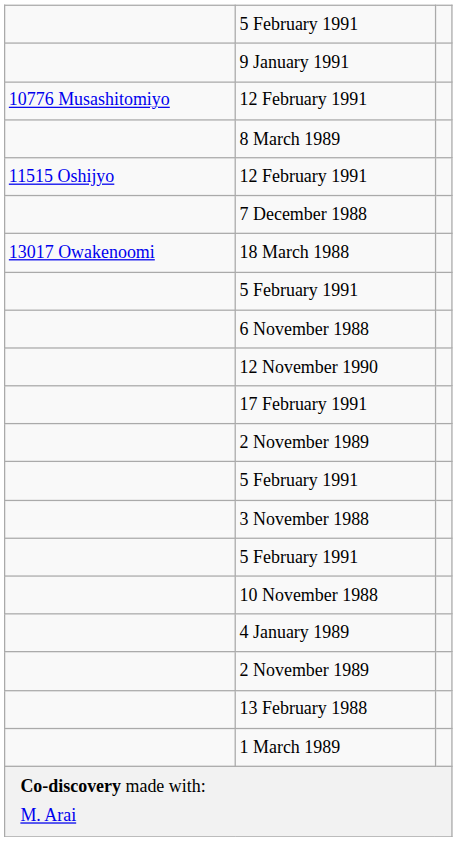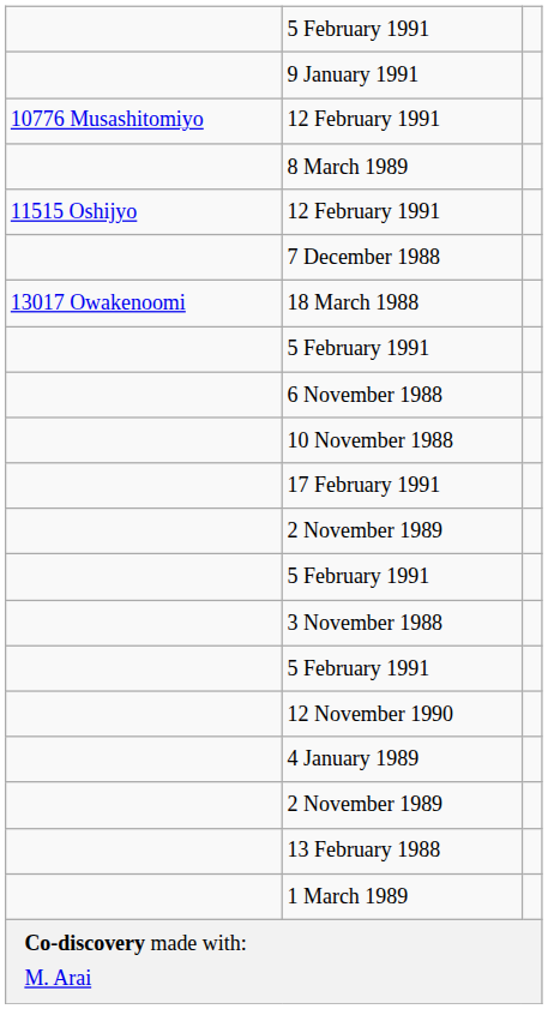rows swapped: 10 November 1988 <-> 12 November 1990
